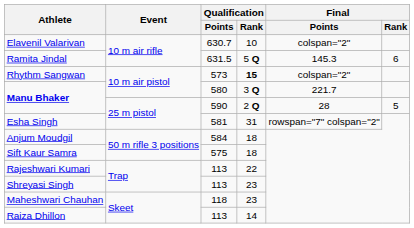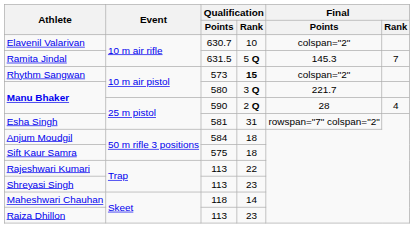Ramita Jindal | Final / Rank: 6 -> 7
Manu Bhaker / 590 | Final / Rank: 5 -> 4
Maheshwari Chauhan | Qualification / Rank: 23 -> 14
Raiza Dhillon | Qualification / Rank: 14 -> 23
